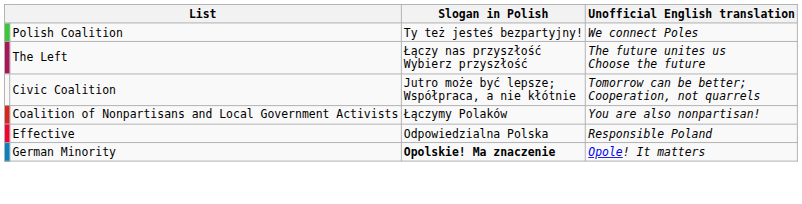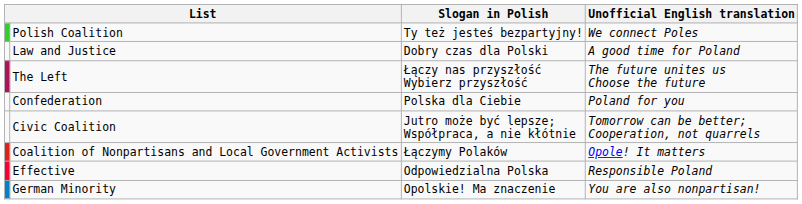+ row: Law and Justice | Dobry czas dla Polski | A good time for Poland
+ row: Confederation | Polska dla Ciebie | Poland for you
Coalition of Nonpartisans and Local Government Activists | Unofficial English translation: You are also nonpartisan! -> Opole! It matters
German Minority | Slogan in Polish: bold -> normal
German Minority | Unofficial English translation: Opole! It matters -> You are also nonpartisan!
